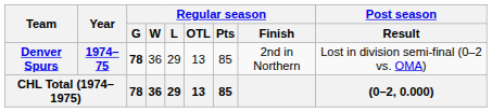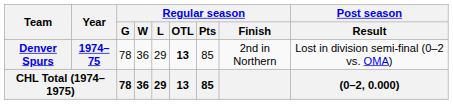Denver Spurs | Regular season / G: bold -> normal
Denver Spurs | Regular season / OTL: normal -> bold
